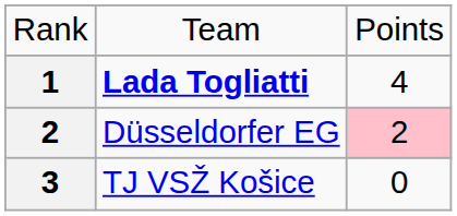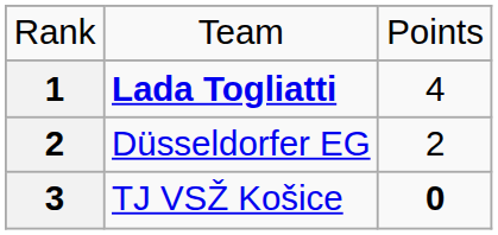Düsseldorfer EG | column 3: pink background -> no background
TJ VSŽ Košice | column 3: normal -> bold
